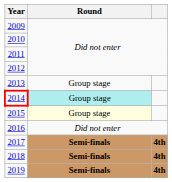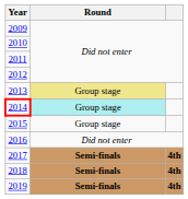2013 | Round: no background -> khaki background
2015 | Round: lightyellow background -> no background
